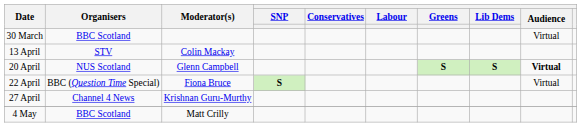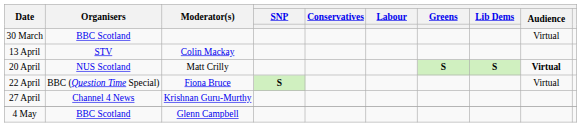20 April | Moderator(s): Glenn Campbell -> Matt Crilly
4 May | Moderator(s): Matt Crilly -> Glenn Campbell
